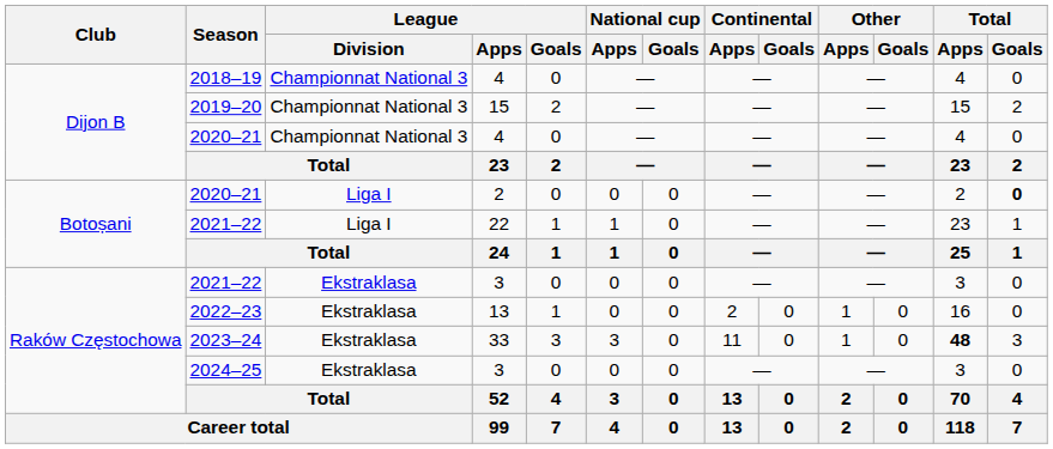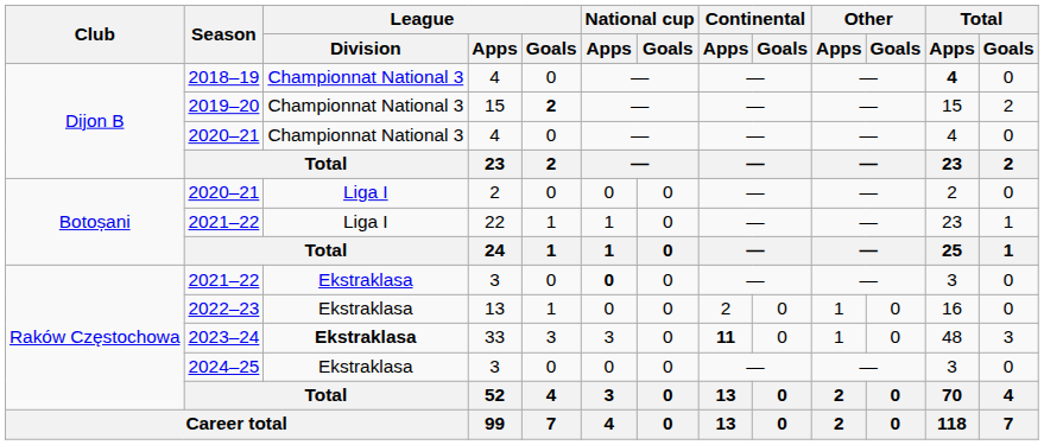2018–19 | Total / Apps: normal -> bold
2019–20 | League / Goals: normal -> bold
2020–21 / 2 | Total / Goals: bold -> normal
2021–22 / 3 | National cup / Apps: normal -> bold
2023–24 | League / Division: normal -> bold
2023–24 | Continental / Apps: normal -> bold
2023–24 | Total / Apps: bold -> normal
